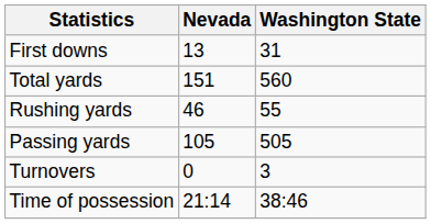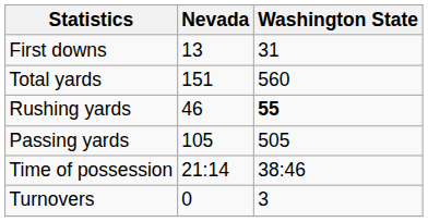Rushing yards | Washington State: normal -> bold
rows swapped: Turnovers <-> Time of possession
